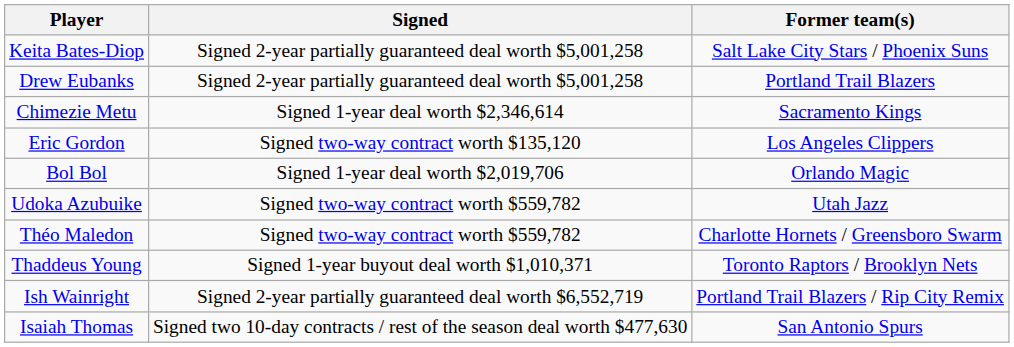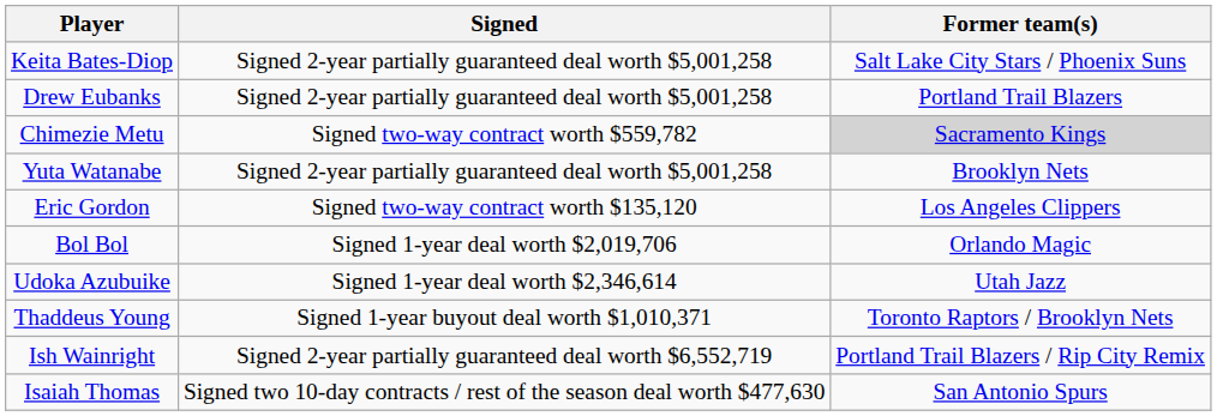Chimezie Metu | Signed: Signed 1-year deal worth $2,346,614 -> Signed two-way contract worth $559,782
Chimezie Metu | Former team(s): no background -> lightgrey background
+ row: Yuta Watanabe | Signed 2-year partially guaranteed deal worth $5,001,258 | Brooklyn Nets
Udoka Azubuike | Signed: Signed two-way contract worth $559,782 -> Signed 1-year deal worth $2,346,614
- row: Théo Maledon | Signed two-way contract worth $559,782 | Charlotte Hornets / Greensboro Swarm
